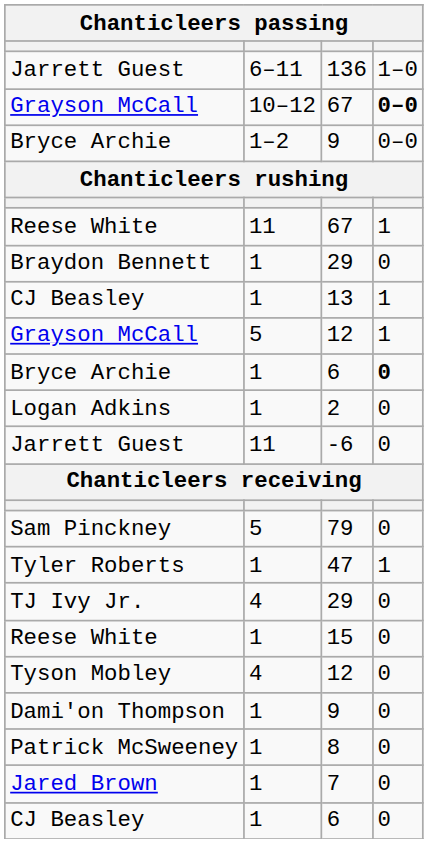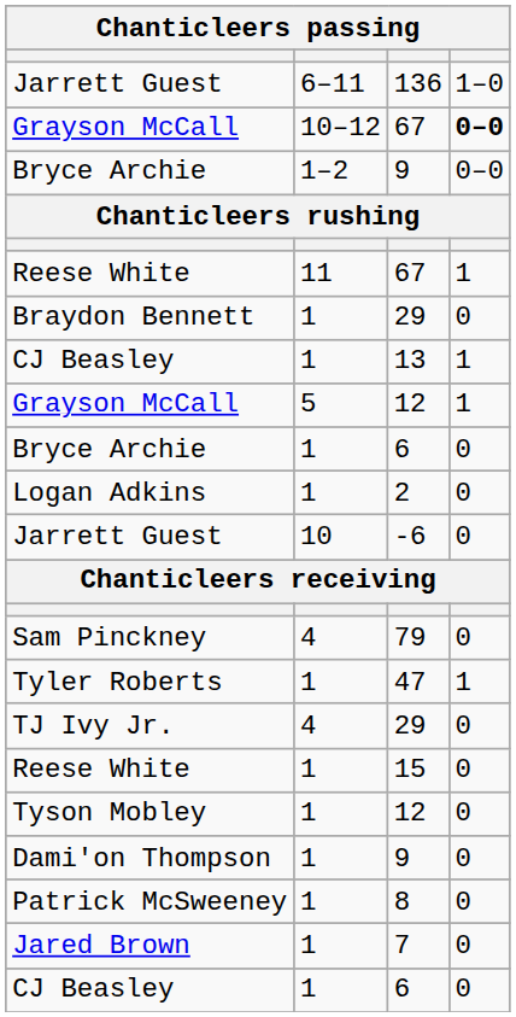Bryce Archie / 6 | column 4: bold -> normal
Jarrett Guest / -6 | column 2: 11 -> 10
Sam Pinckney | column 2: 5 -> 4
Tyson Mobley | column 2: 4 -> 1
